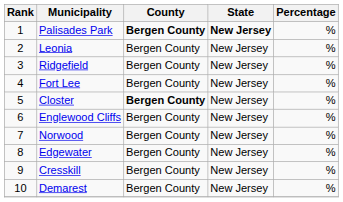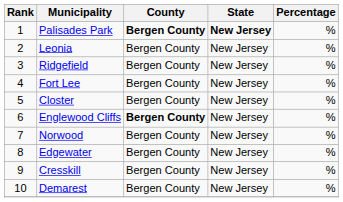Closter | County: bold -> normal
Englewood Cliffs | County: normal -> bold
